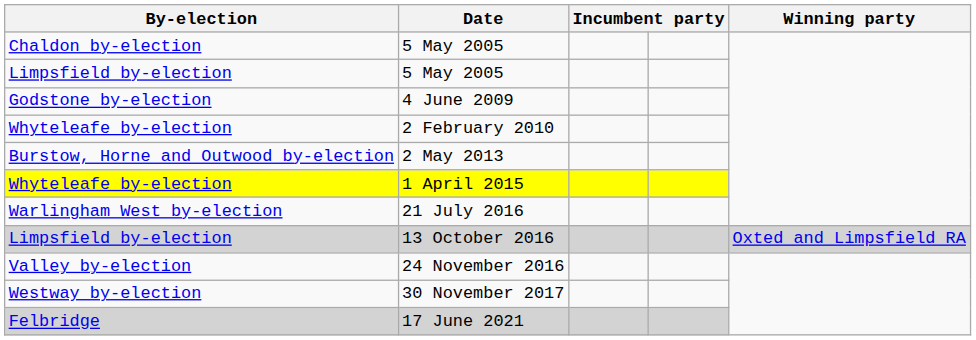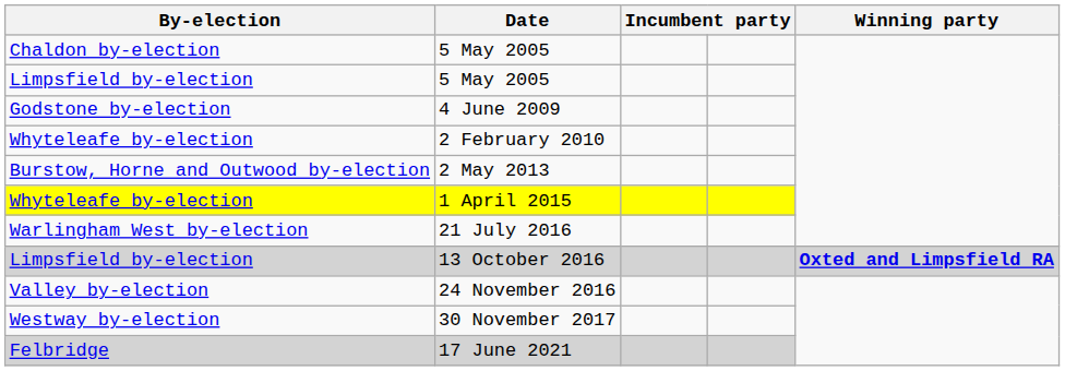13 October 2016 | column 5: normal -> bold
